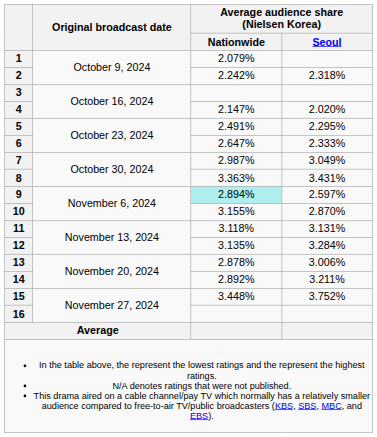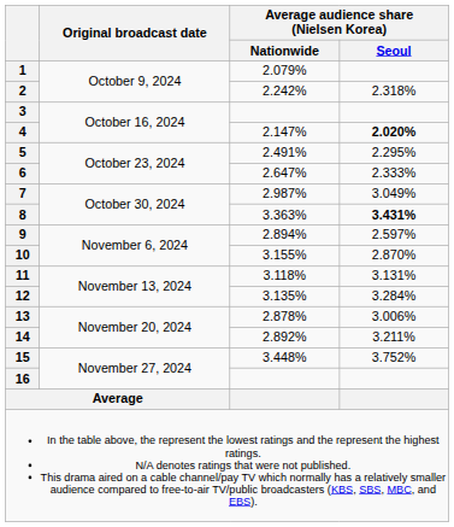4 | Average audience share (Nielsen Korea) / Seoul: normal -> bold
8 | Average audience share (Nielsen Korea) / Seoul: normal -> bold
9 | Average audience share (Nielsen Korea) / Nationwide: paleturquoise background -> no background
